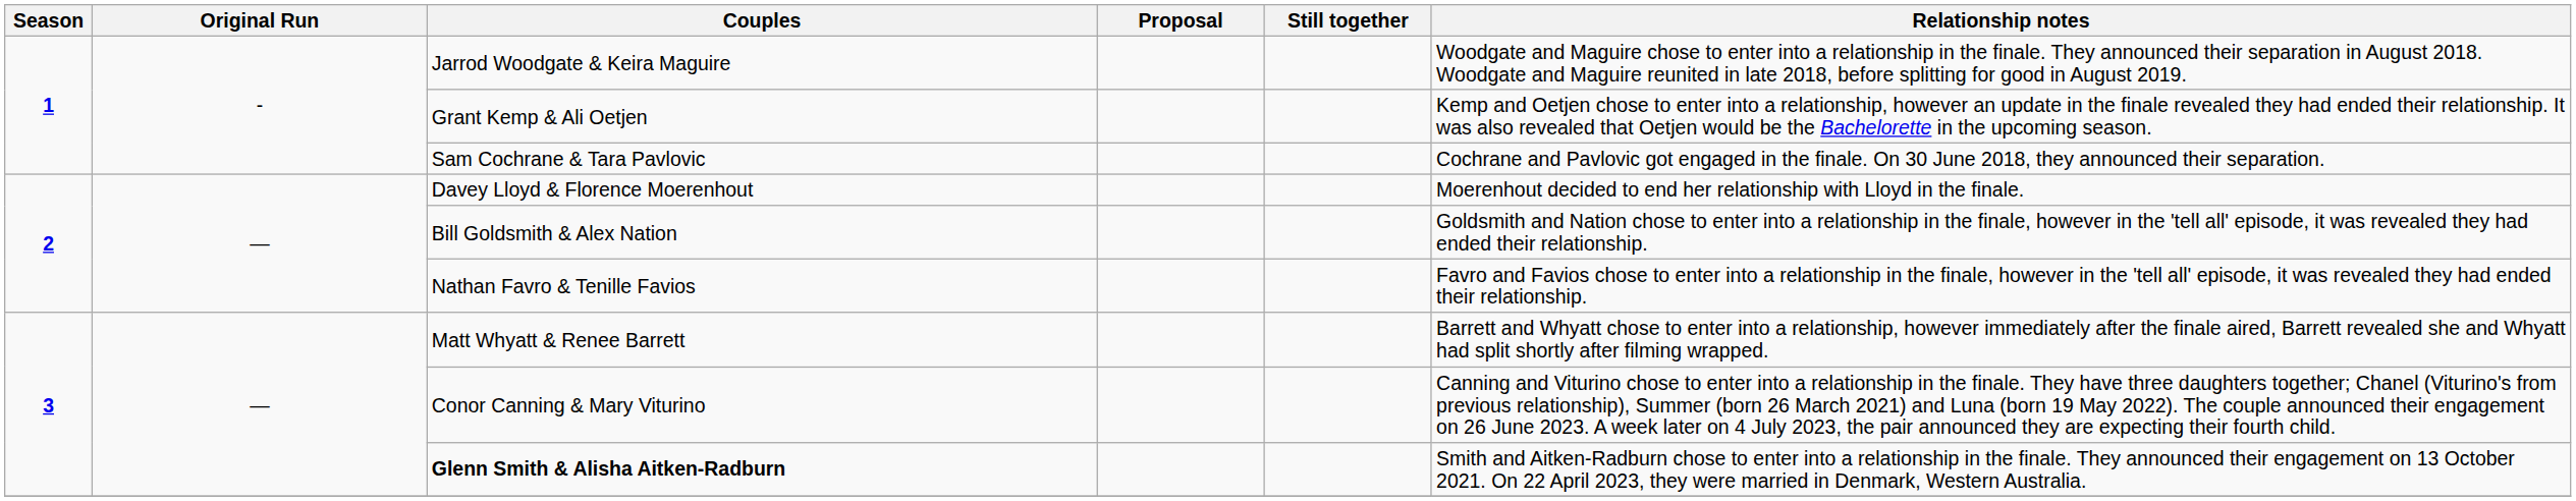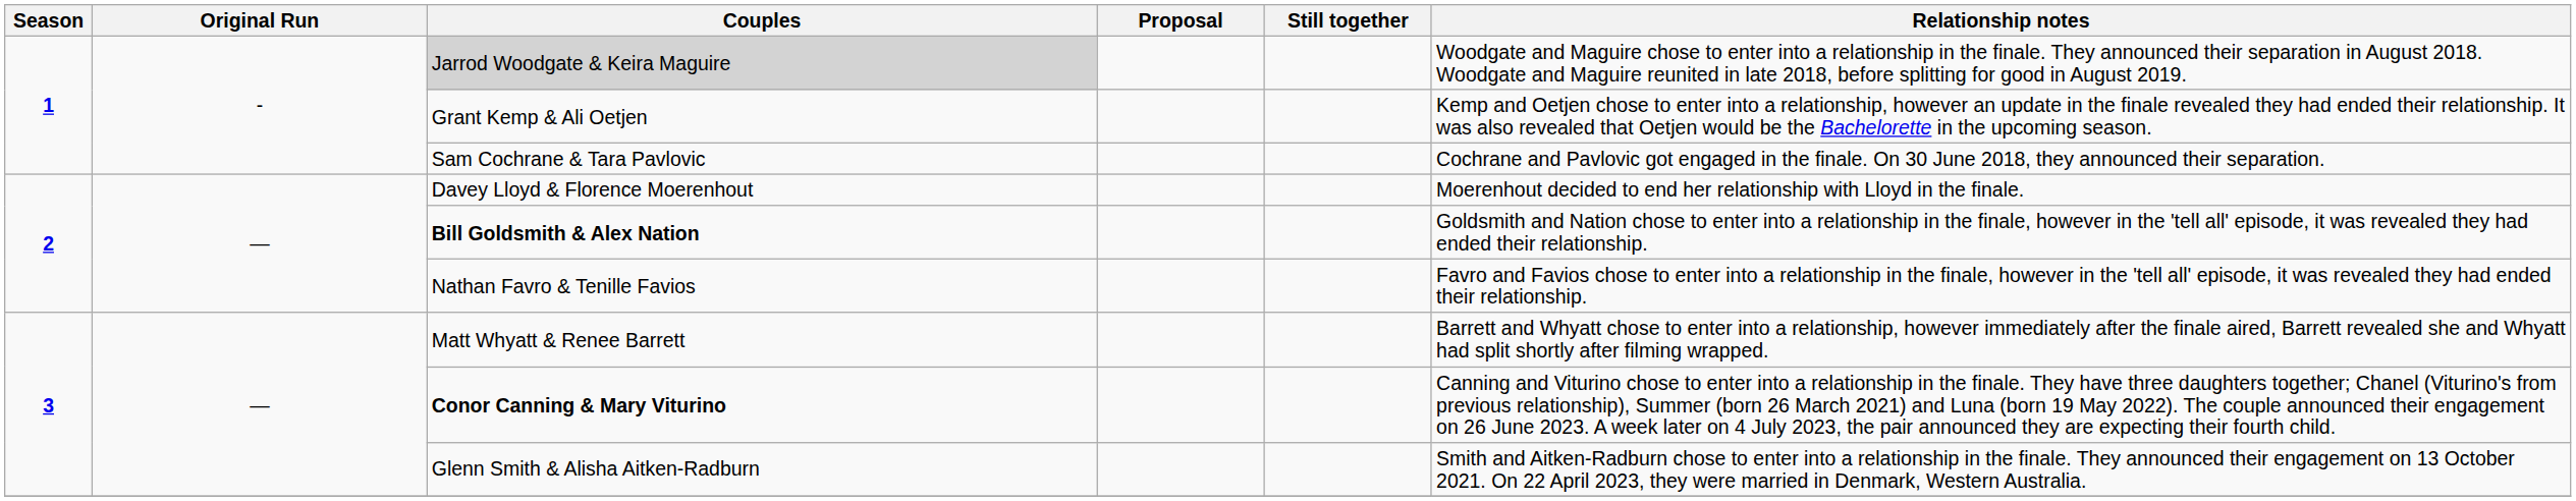Jarrod Woodgate & Keira Maguire | Couples: no background -> lightgrey background
Bill Goldsmith & Alex Nation | Couples: normal -> bold
Conor Canning & Mary Viturino | Couples: normal -> bold
Glenn Smith & Alisha Aitken-Radburn | Couples: bold -> normal
